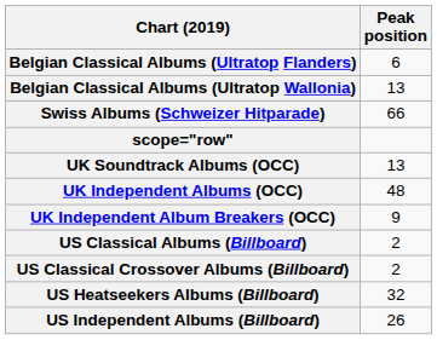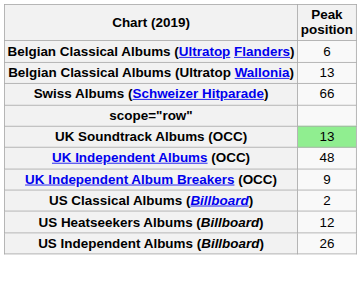UK Soundtrack Albums (OCC) | Peak position: no background -> lightgreen background
- row: US Classical Crossover Albums (Billboard) | 2
US Heatseekers Albums (Billboard) | Peak position: 32 -> 12
